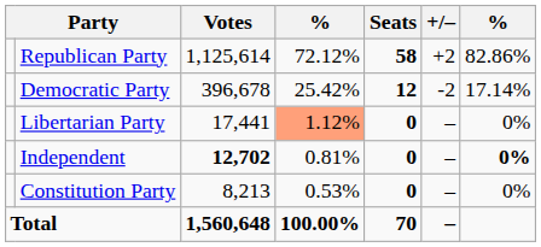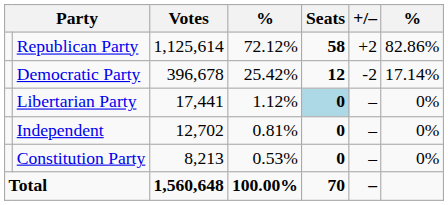Libertarian Party | column 4: lightsalmon background -> no background
Libertarian Party | Seats: no background -> lightblue background
Independent | Votes: bold -> normal
Independent | column 7: bold -> normal
